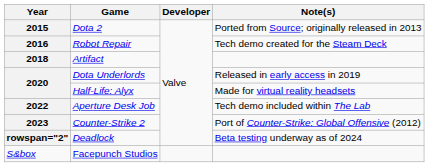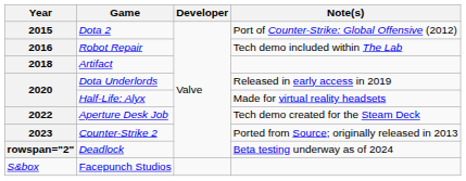Dota 2 | Note(s): Ported from Source; originally released in 2013 -> Port of Counter-Strike: Global Offensive (2012)
Robot Repair | Note(s): Tech demo created for the Steam Deck -> Tech demo included within The Lab
Aperture Desk Job | Note(s): Tech demo included within The Lab -> Tech demo created for the Steam Deck
Counter-Strike 2 | Note(s): Port of Counter-Strike: Global Offensive (2012) -> Ported from Source; originally released in 2013
